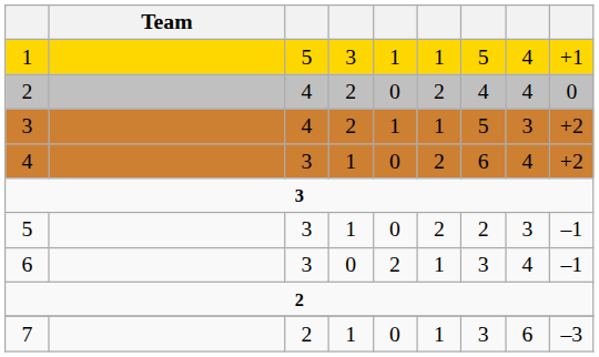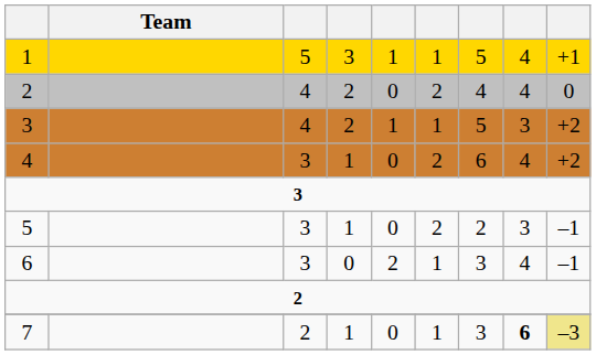7 | column 8: normal -> bold
7 | column 9: no background -> khaki background
